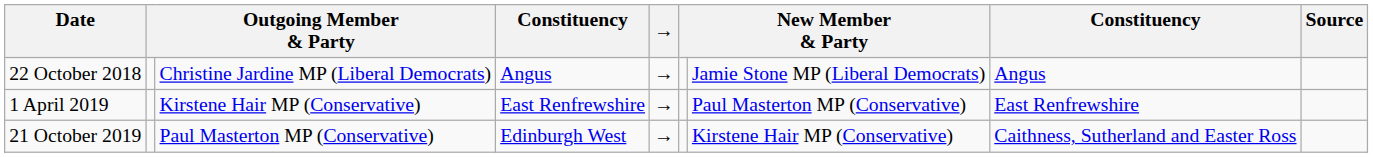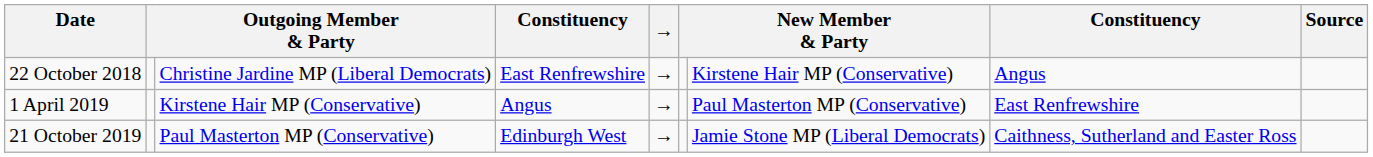22 October 2018 | column 4: Angus -> East Renfrewshire
22 October 2018 | column 7: Jamie Stone MP (Liberal Democrats) -> Kirstene Hair MP (Conservative)
1 April 2019 | column 4: East Renfrewshire -> Angus
21 October 2019 | column 7: Kirstene Hair MP (Conservative) -> Jamie Stone MP (Liberal Democrats)
